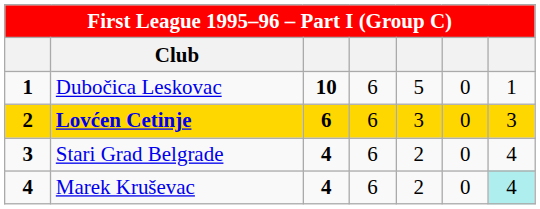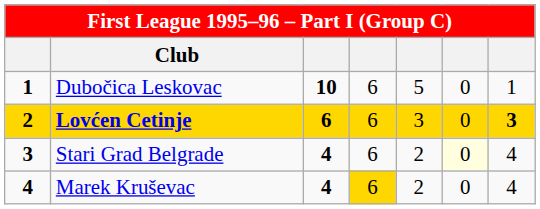Lovćen Cetinje | column 7: normal -> bold
Stari Grad Belgrade | column 6: no background -> lightyellow background
Marek Kruševac | column 4: no background -> gold background
Marek Kruševac | column 7: paleturquoise background -> no background
